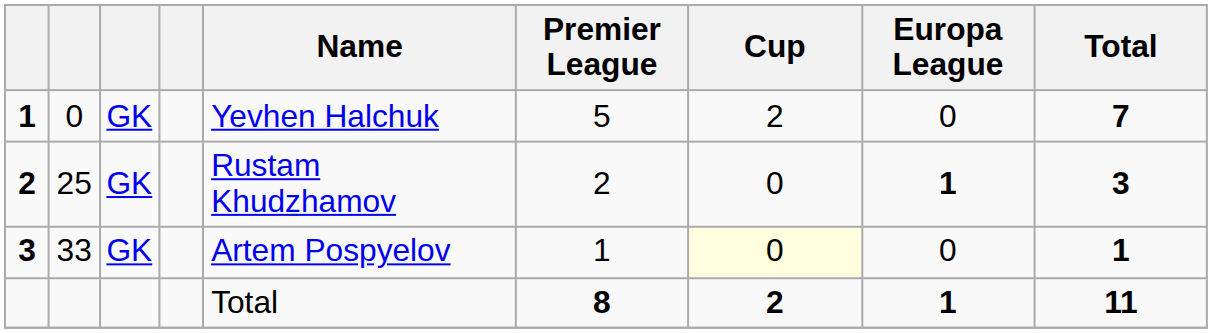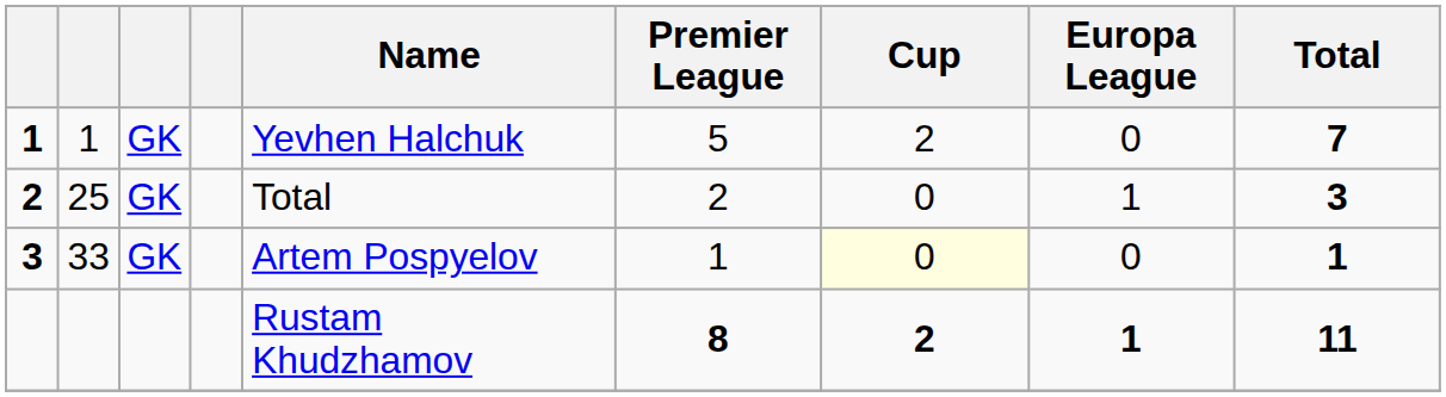row 2 | column 2: 0 -> 1
row 3 | Name: Rustam Khudzhamov -> Total
row 3 | Europa League: bold -> normal
row 5 | Name: Total -> Rustam Khudzhamov
